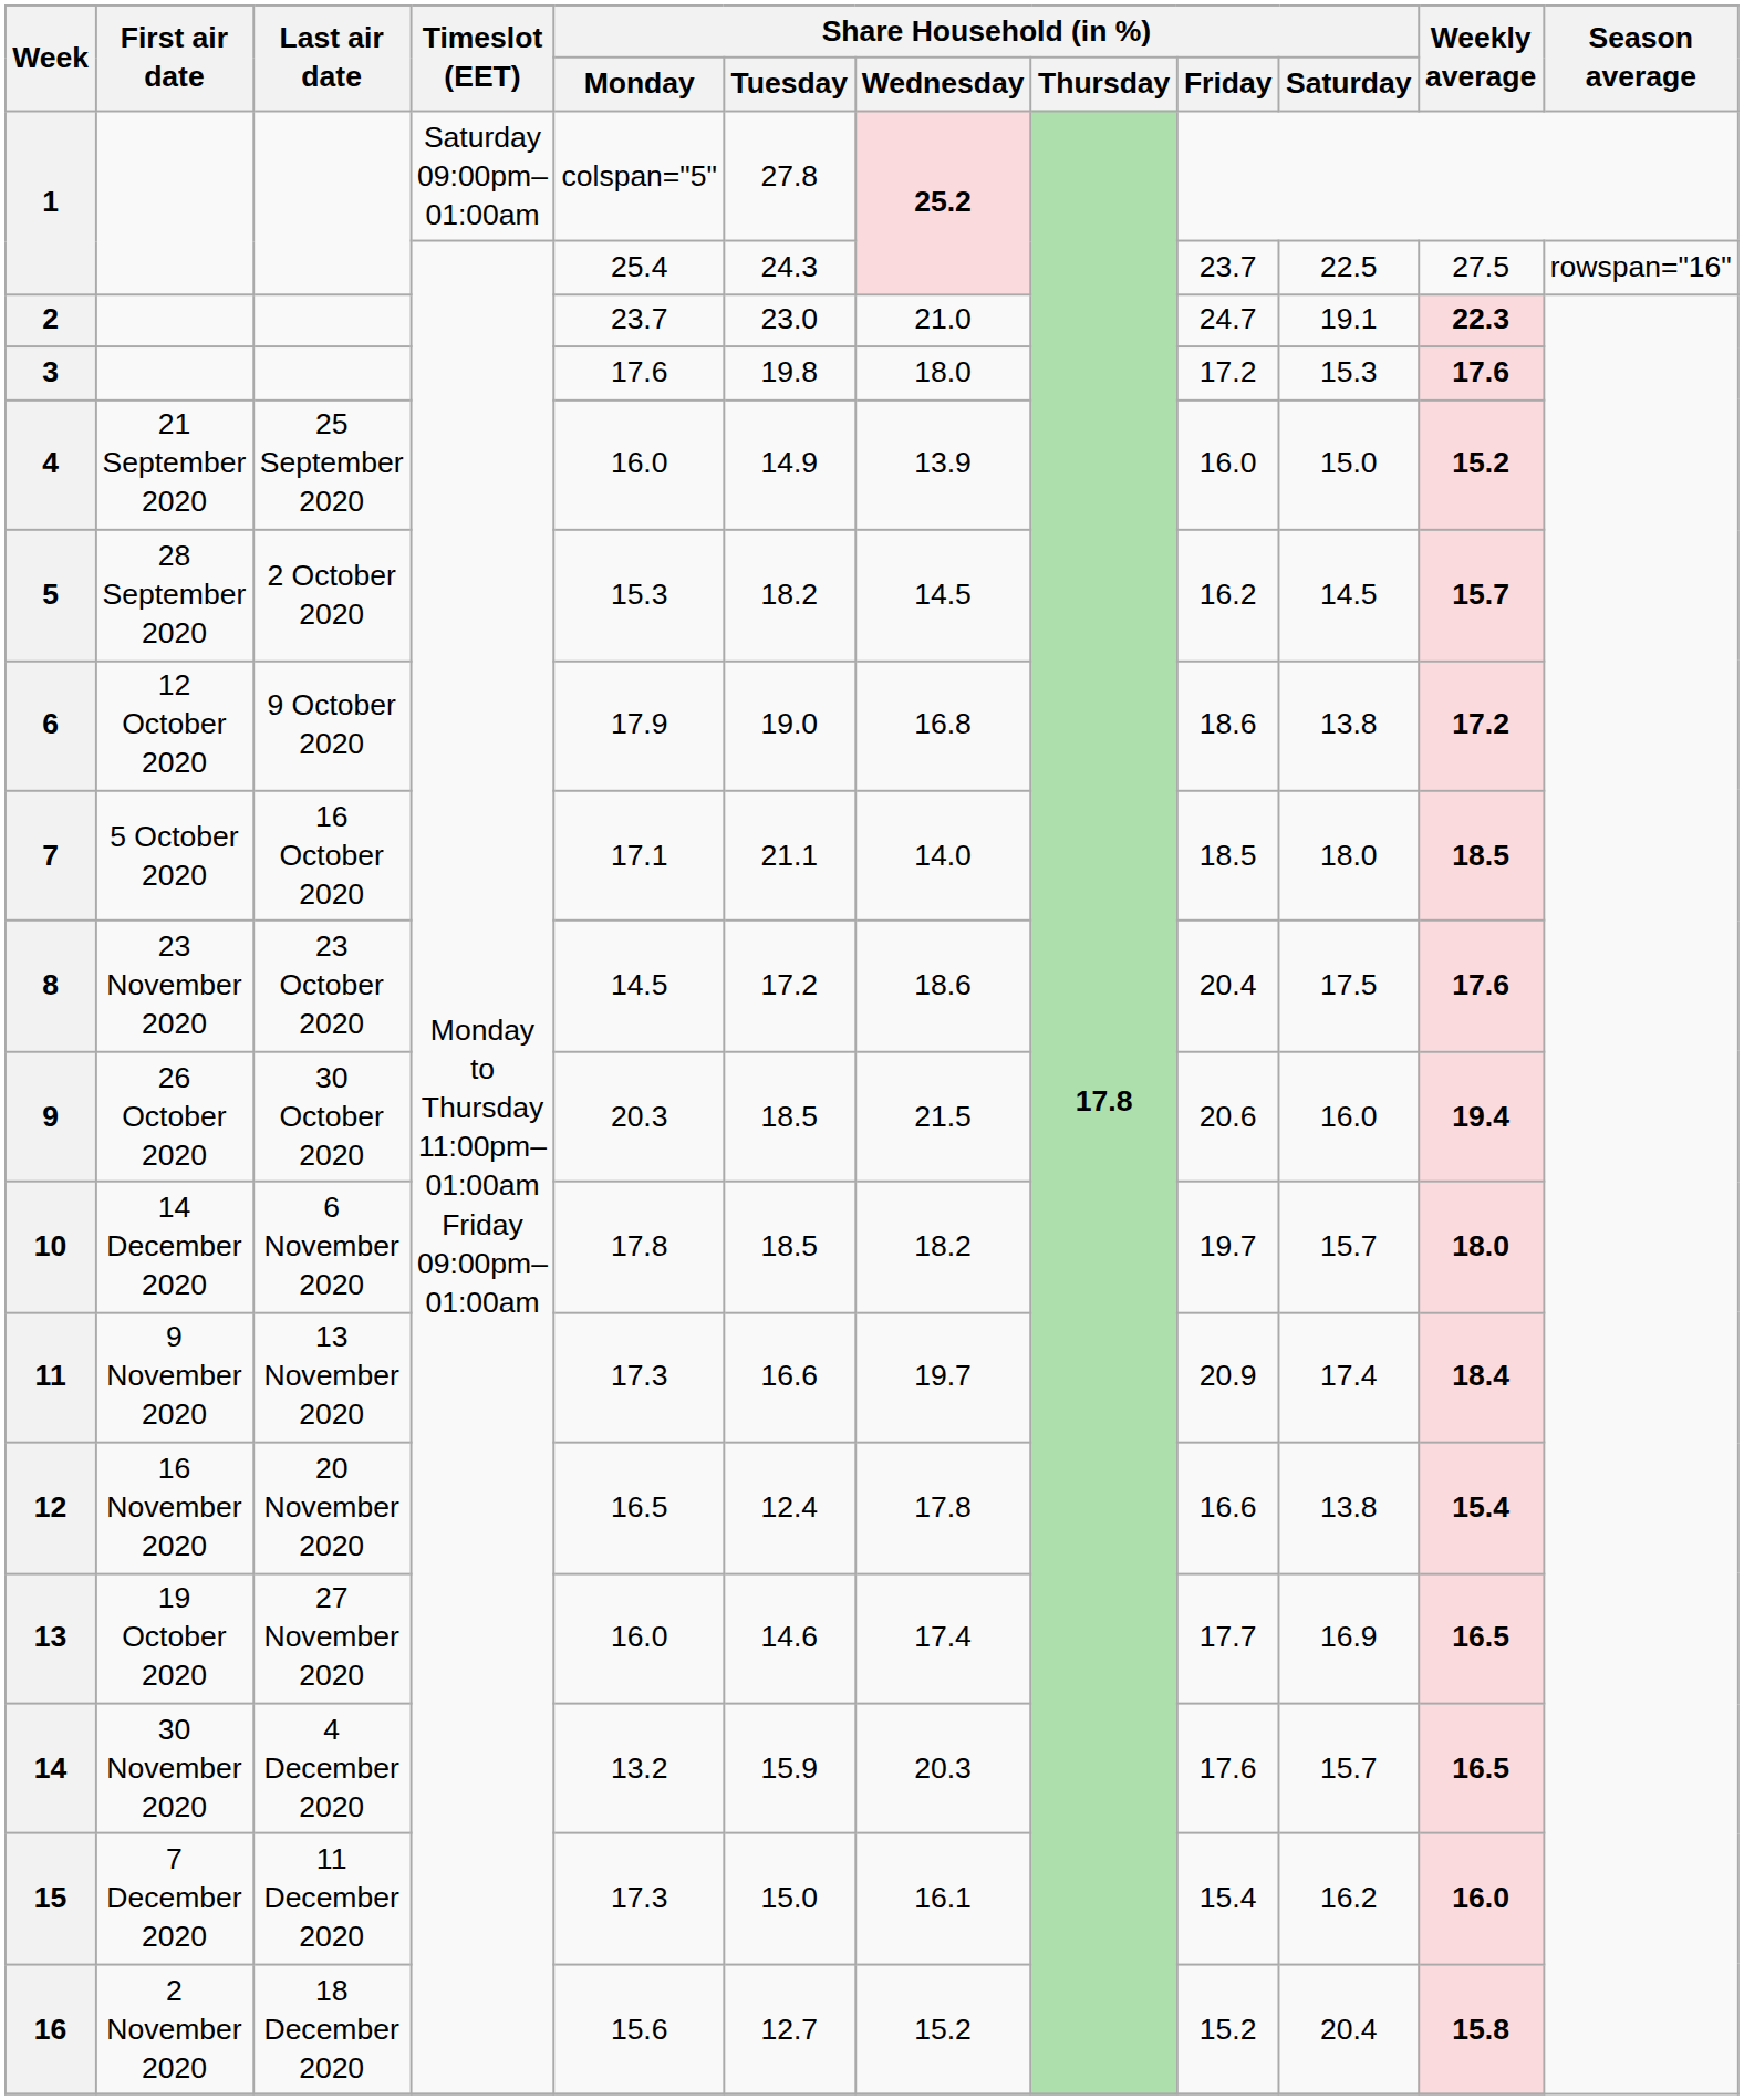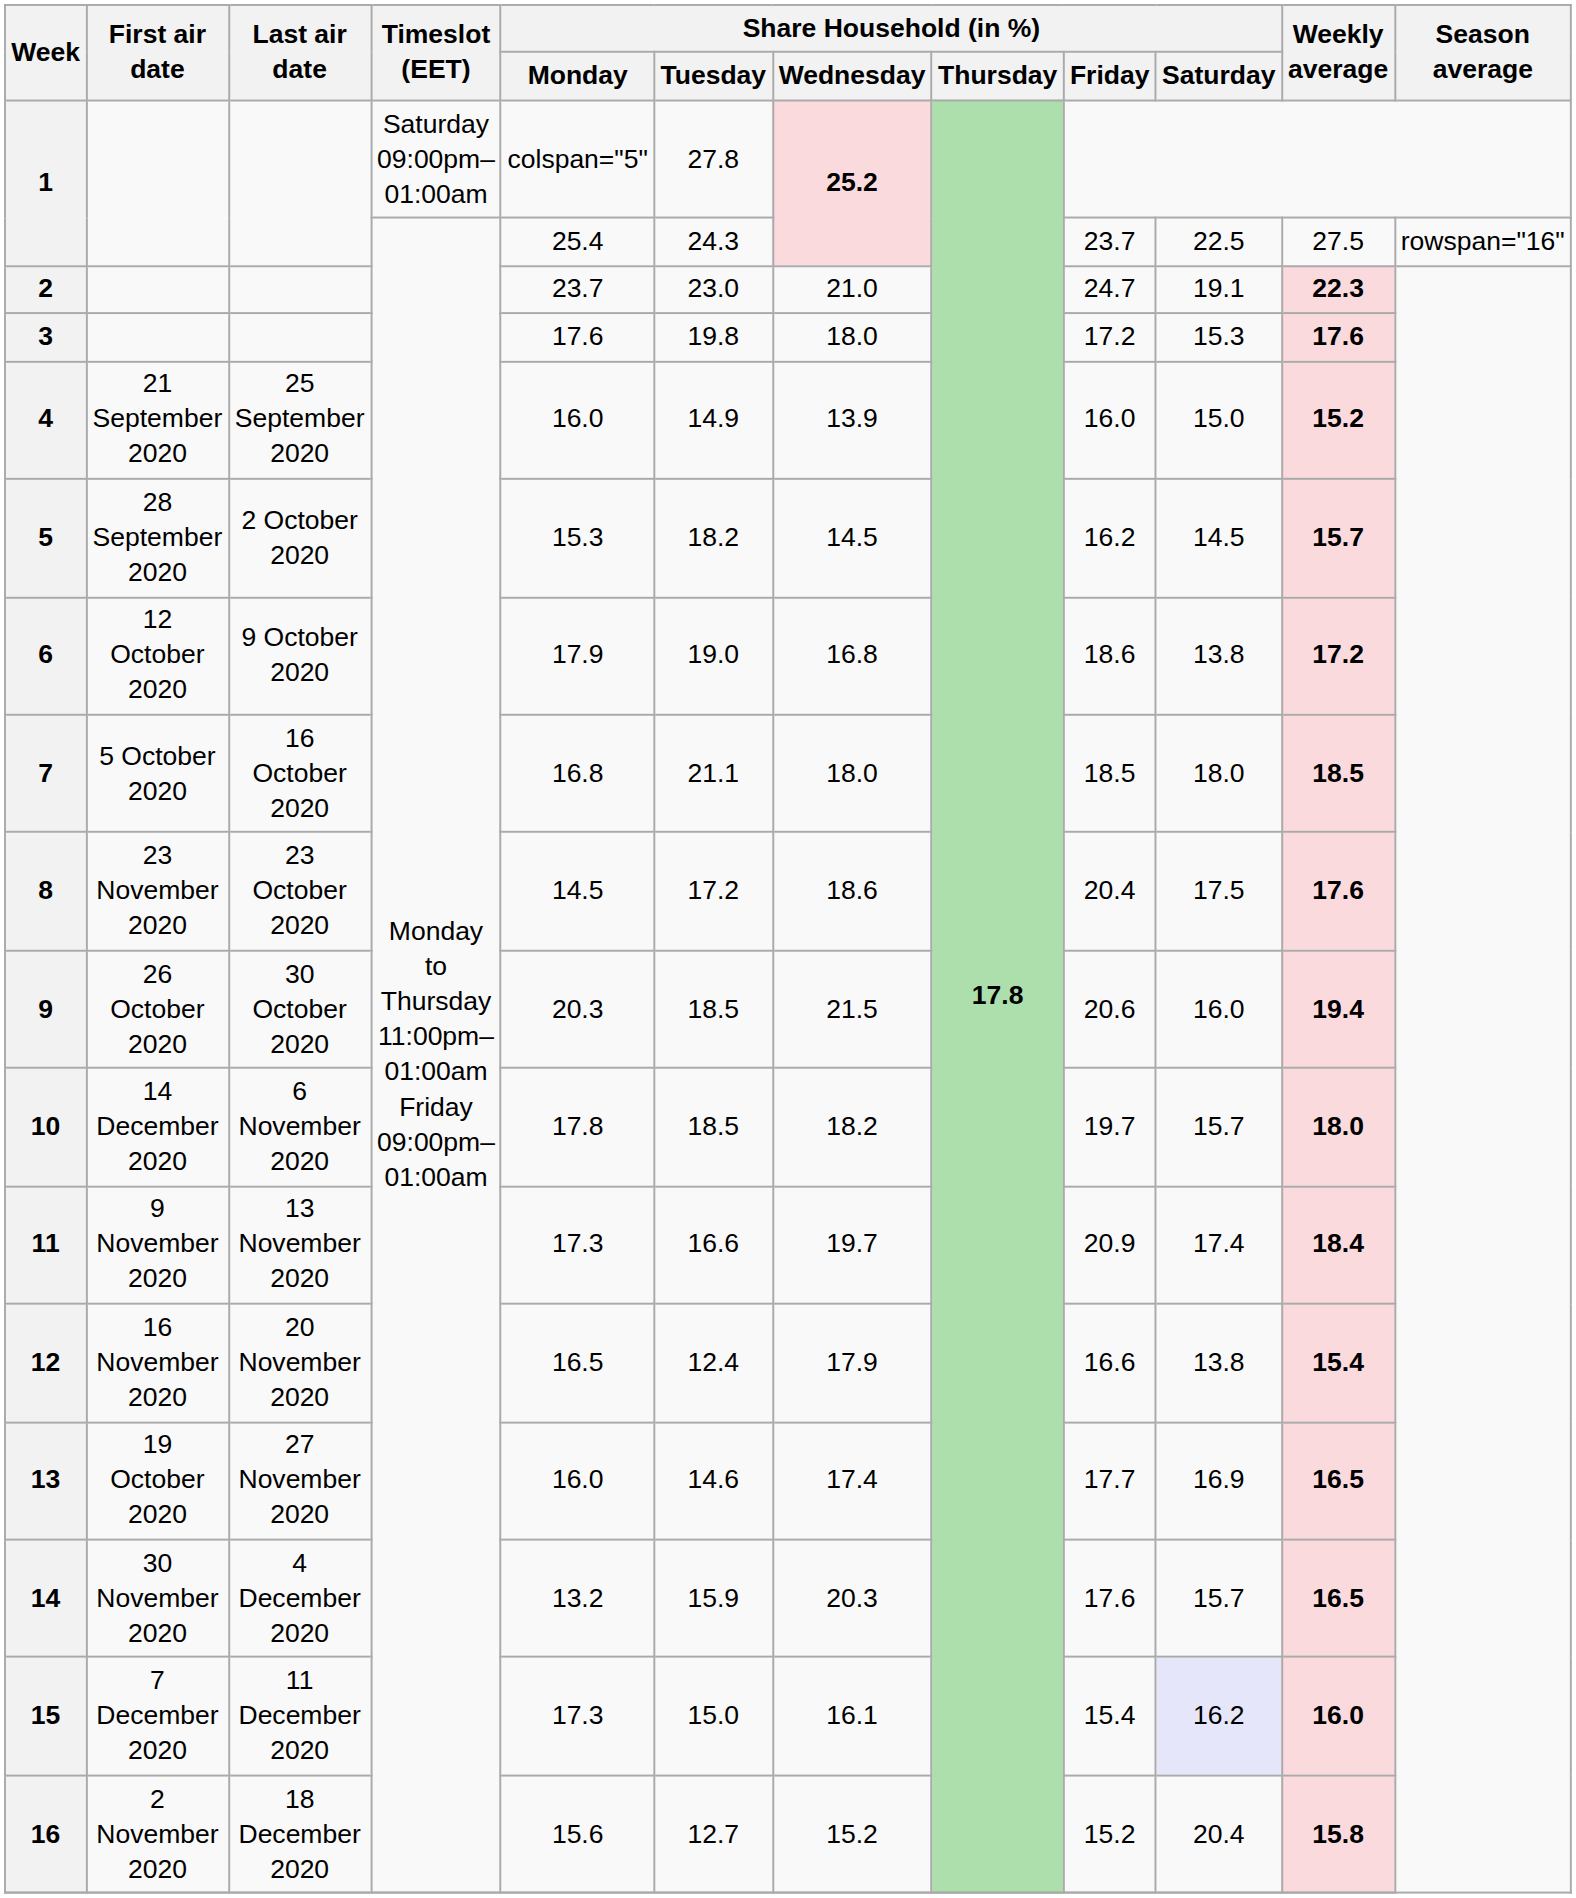7 | Share Household (in %) / Monday: 17.1 -> 16.8
7 | Share Household (in %) / Wednesday: 14.0 -> 18.0
12 | Share Household (in %) / Wednesday: 17.8 -> 17.9
15 | Share Household (in %) / Saturday: no background -> lavender background
